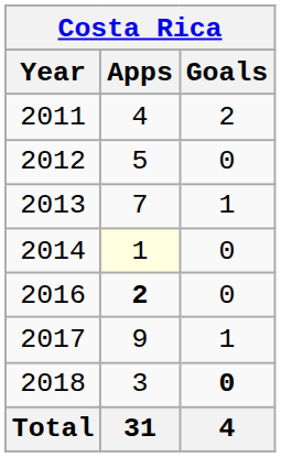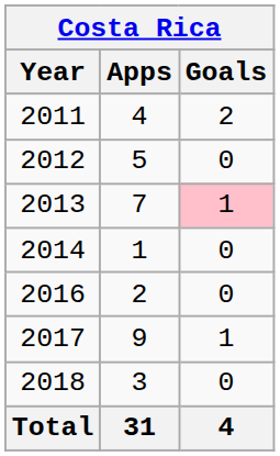2013 | Goals: no background -> pink background
2014 | Apps: lightyellow background -> no background
2016 | Apps: bold -> normal
2018 | Goals: bold -> normal
